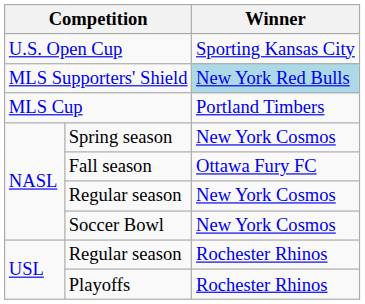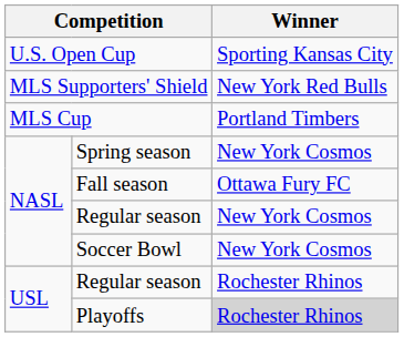MLS Supporters' Shield | Winner: lightblue background -> no background
Playoffs | Winner: no background -> lightgrey background
